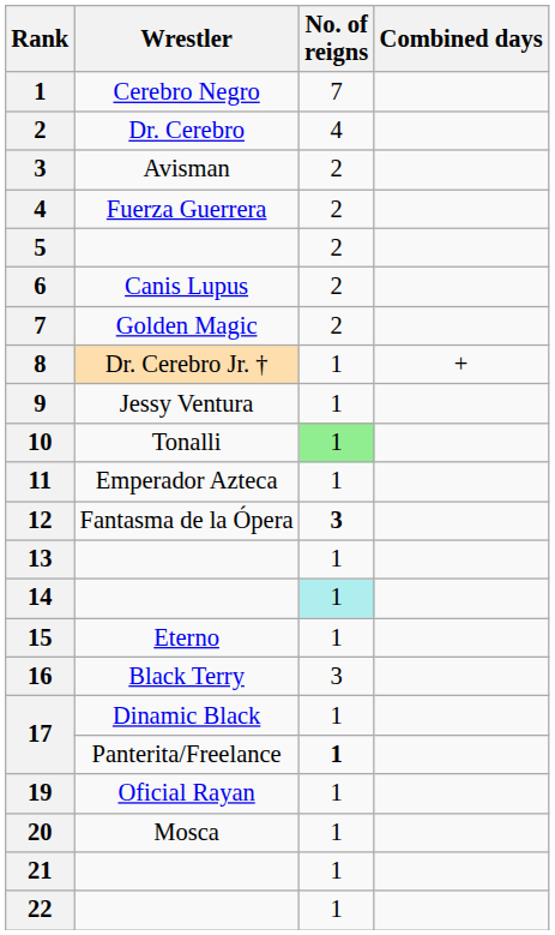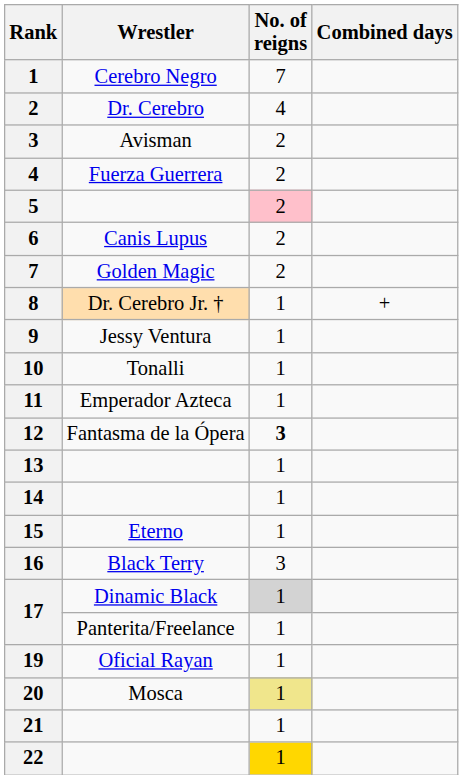5 | No. of reigns: no background -> pink background
10 | No. of reigns: lightgreen background -> no background
14 | No. of reigns: paleturquoise background -> no background
17 / Dinamic Black | No. of reigns: no background -> lightgrey background
17 / Panterita/Freelance | No. of reigns: bold -> normal
20 | No. of reigns: no background -> khaki background
22 | No. of reigns: no background -> gold background
